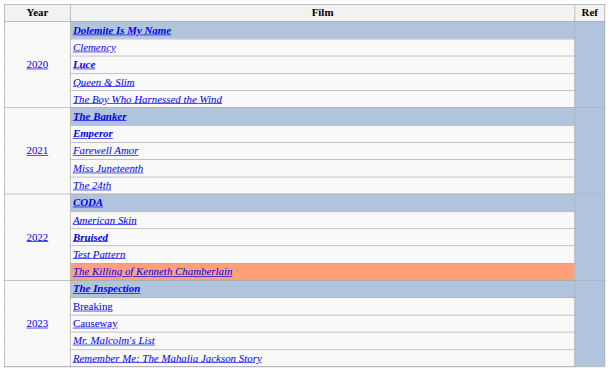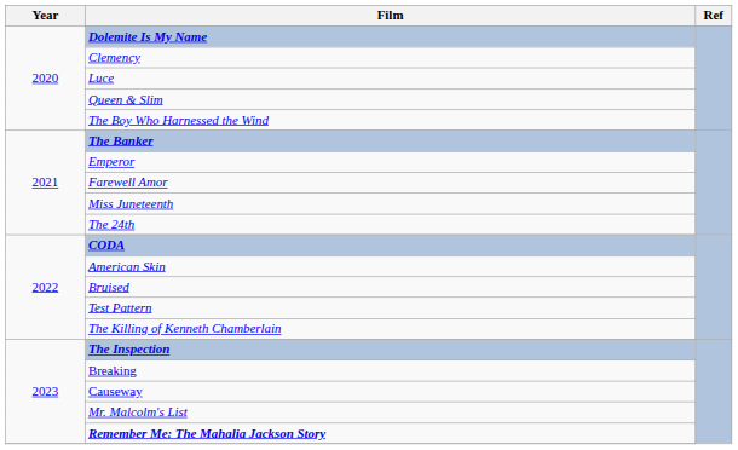Luce | Film: bold -> normal
Emperor | Film: bold -> normal
Bruised | Film: bold -> normal
The Killing of Kenneth Chamberlain | Film: lightsalmon background -> no background
Remember Me: The Mahalia Jackson Story | Film: normal -> bold
